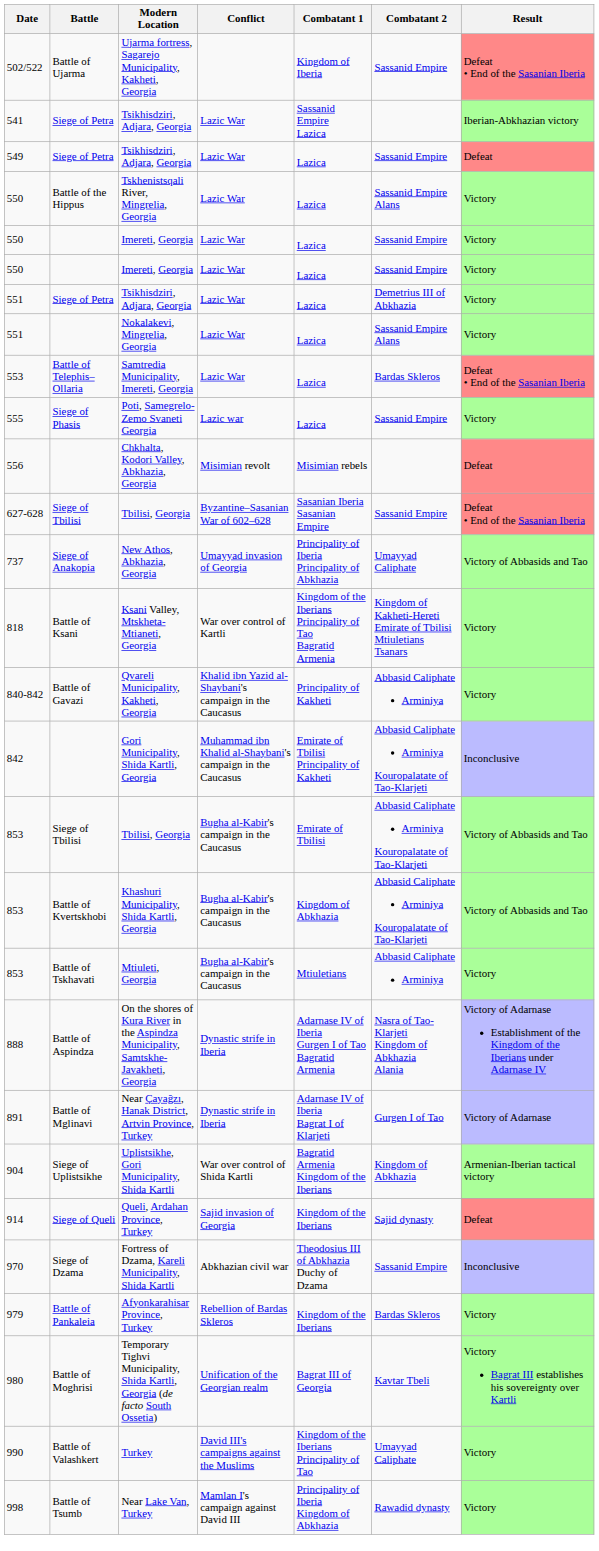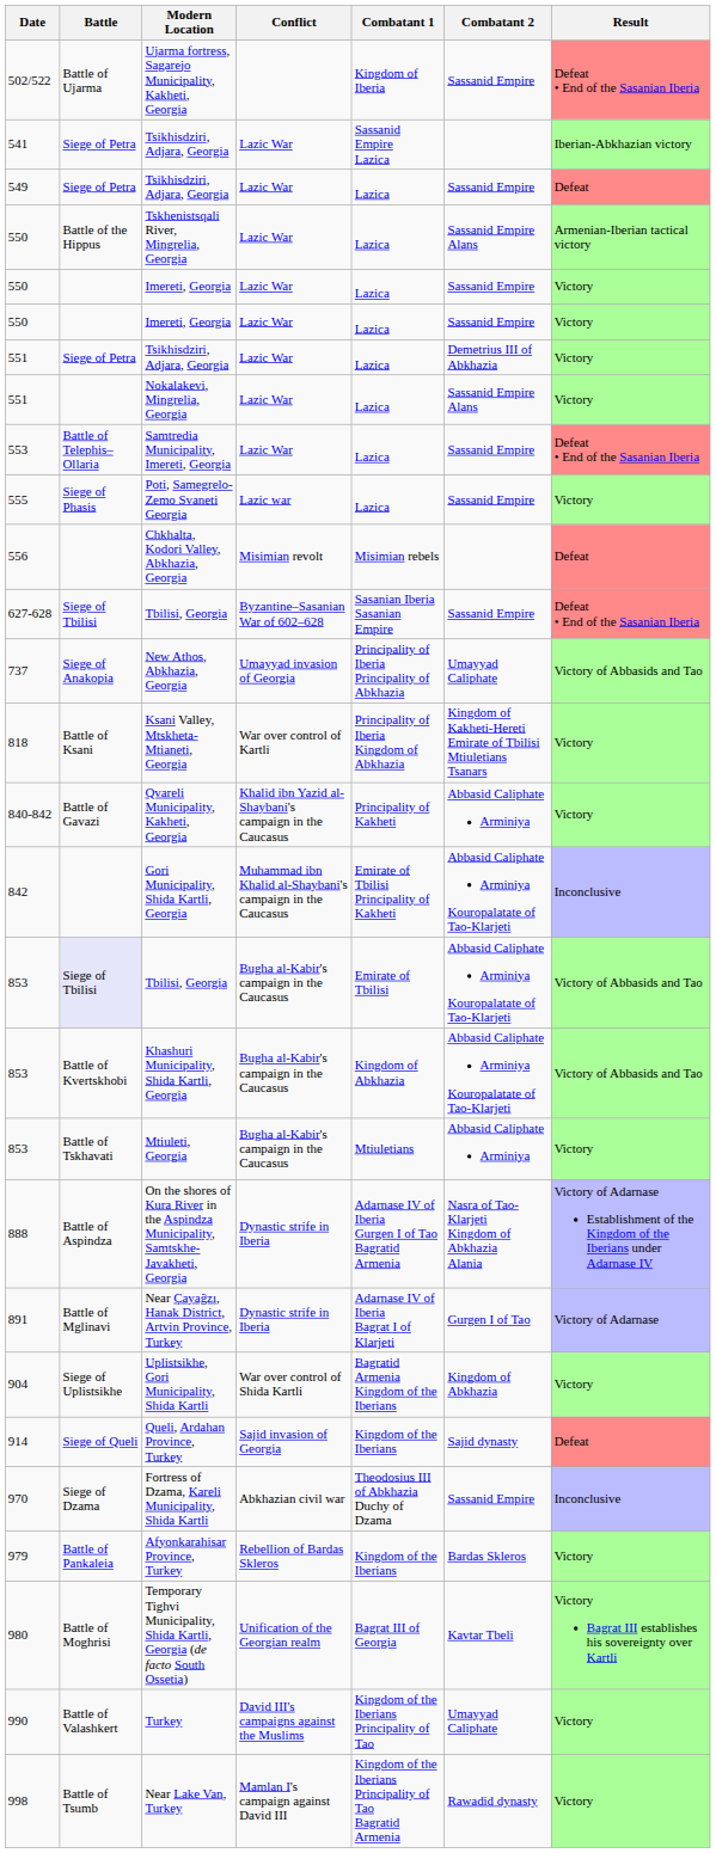Tskhenistsqali River, Mingrelia, Georgia | Result: Victory -> Armenian-Iberian tactical victory
Samtredia Municipality, Imereti, Georgia | Combatant 2: Bardas Skleros -> Sassanid Empire
Ksani Valley, Mtskheta-Mtianeti, Georgia | Combatant 1: Kingdom of the Iberians Principality of Tao Bagratid Armenia -> Principality of Iberia Kingdom of Abkhazia
853 / Tbilisi, Georgia | Battle: no background -> lavender background
Uplistsikhe, Gori Municipality, Shida Kartli | Result: Armenian-Iberian tactical victory -> Victory
Near Lake Van, Turkey | Combatant 1: Principality of Iberia Kingdom of Abkhazia -> Kingdom of the Iberians Principality of Tao Bagratid Armenia
